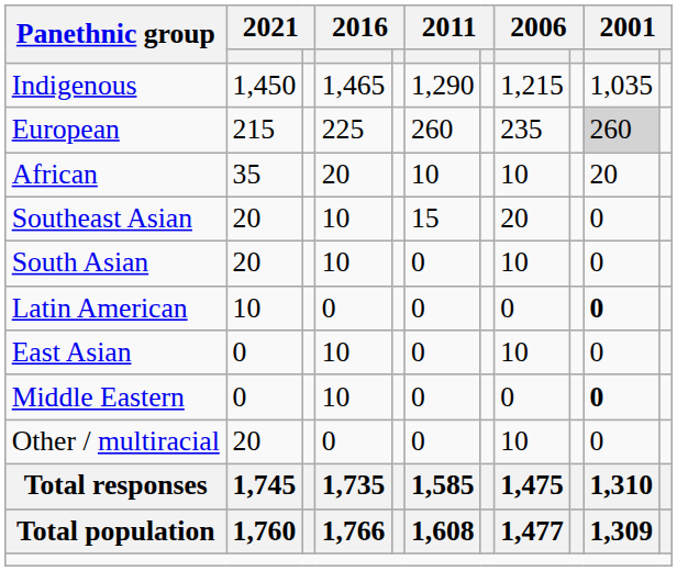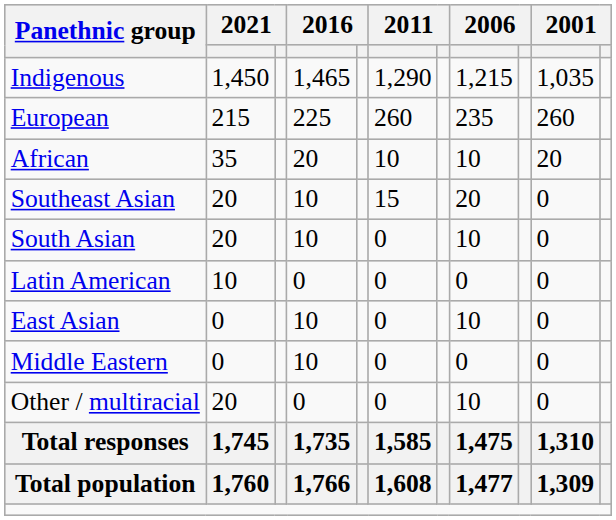European | column 10: lightgrey background -> no background
Latin American | column 10: bold -> normal
Middle Eastern | column 10: bold -> normal
